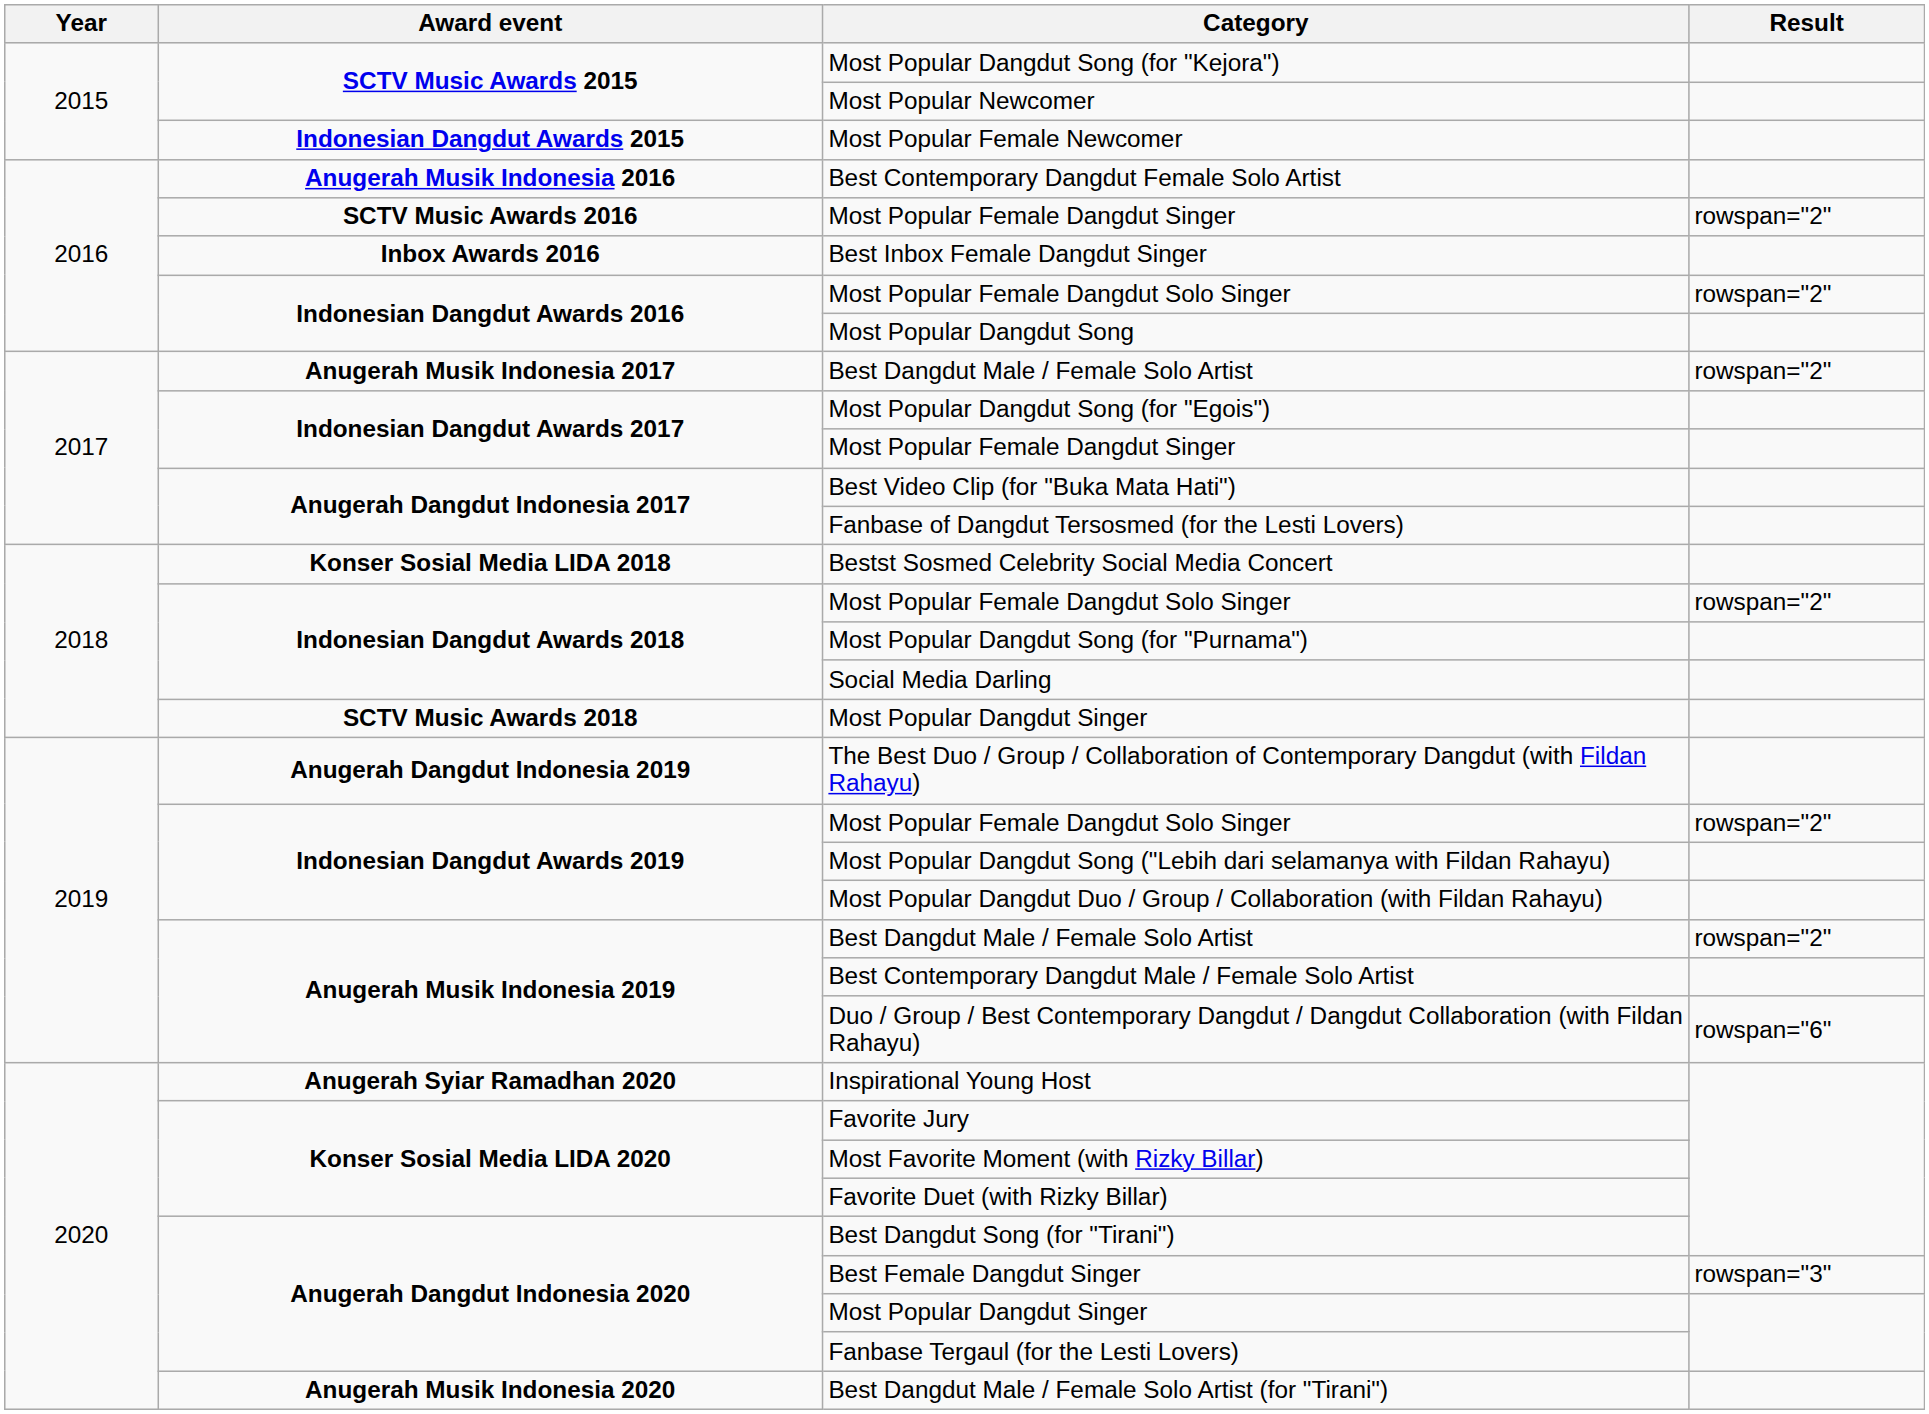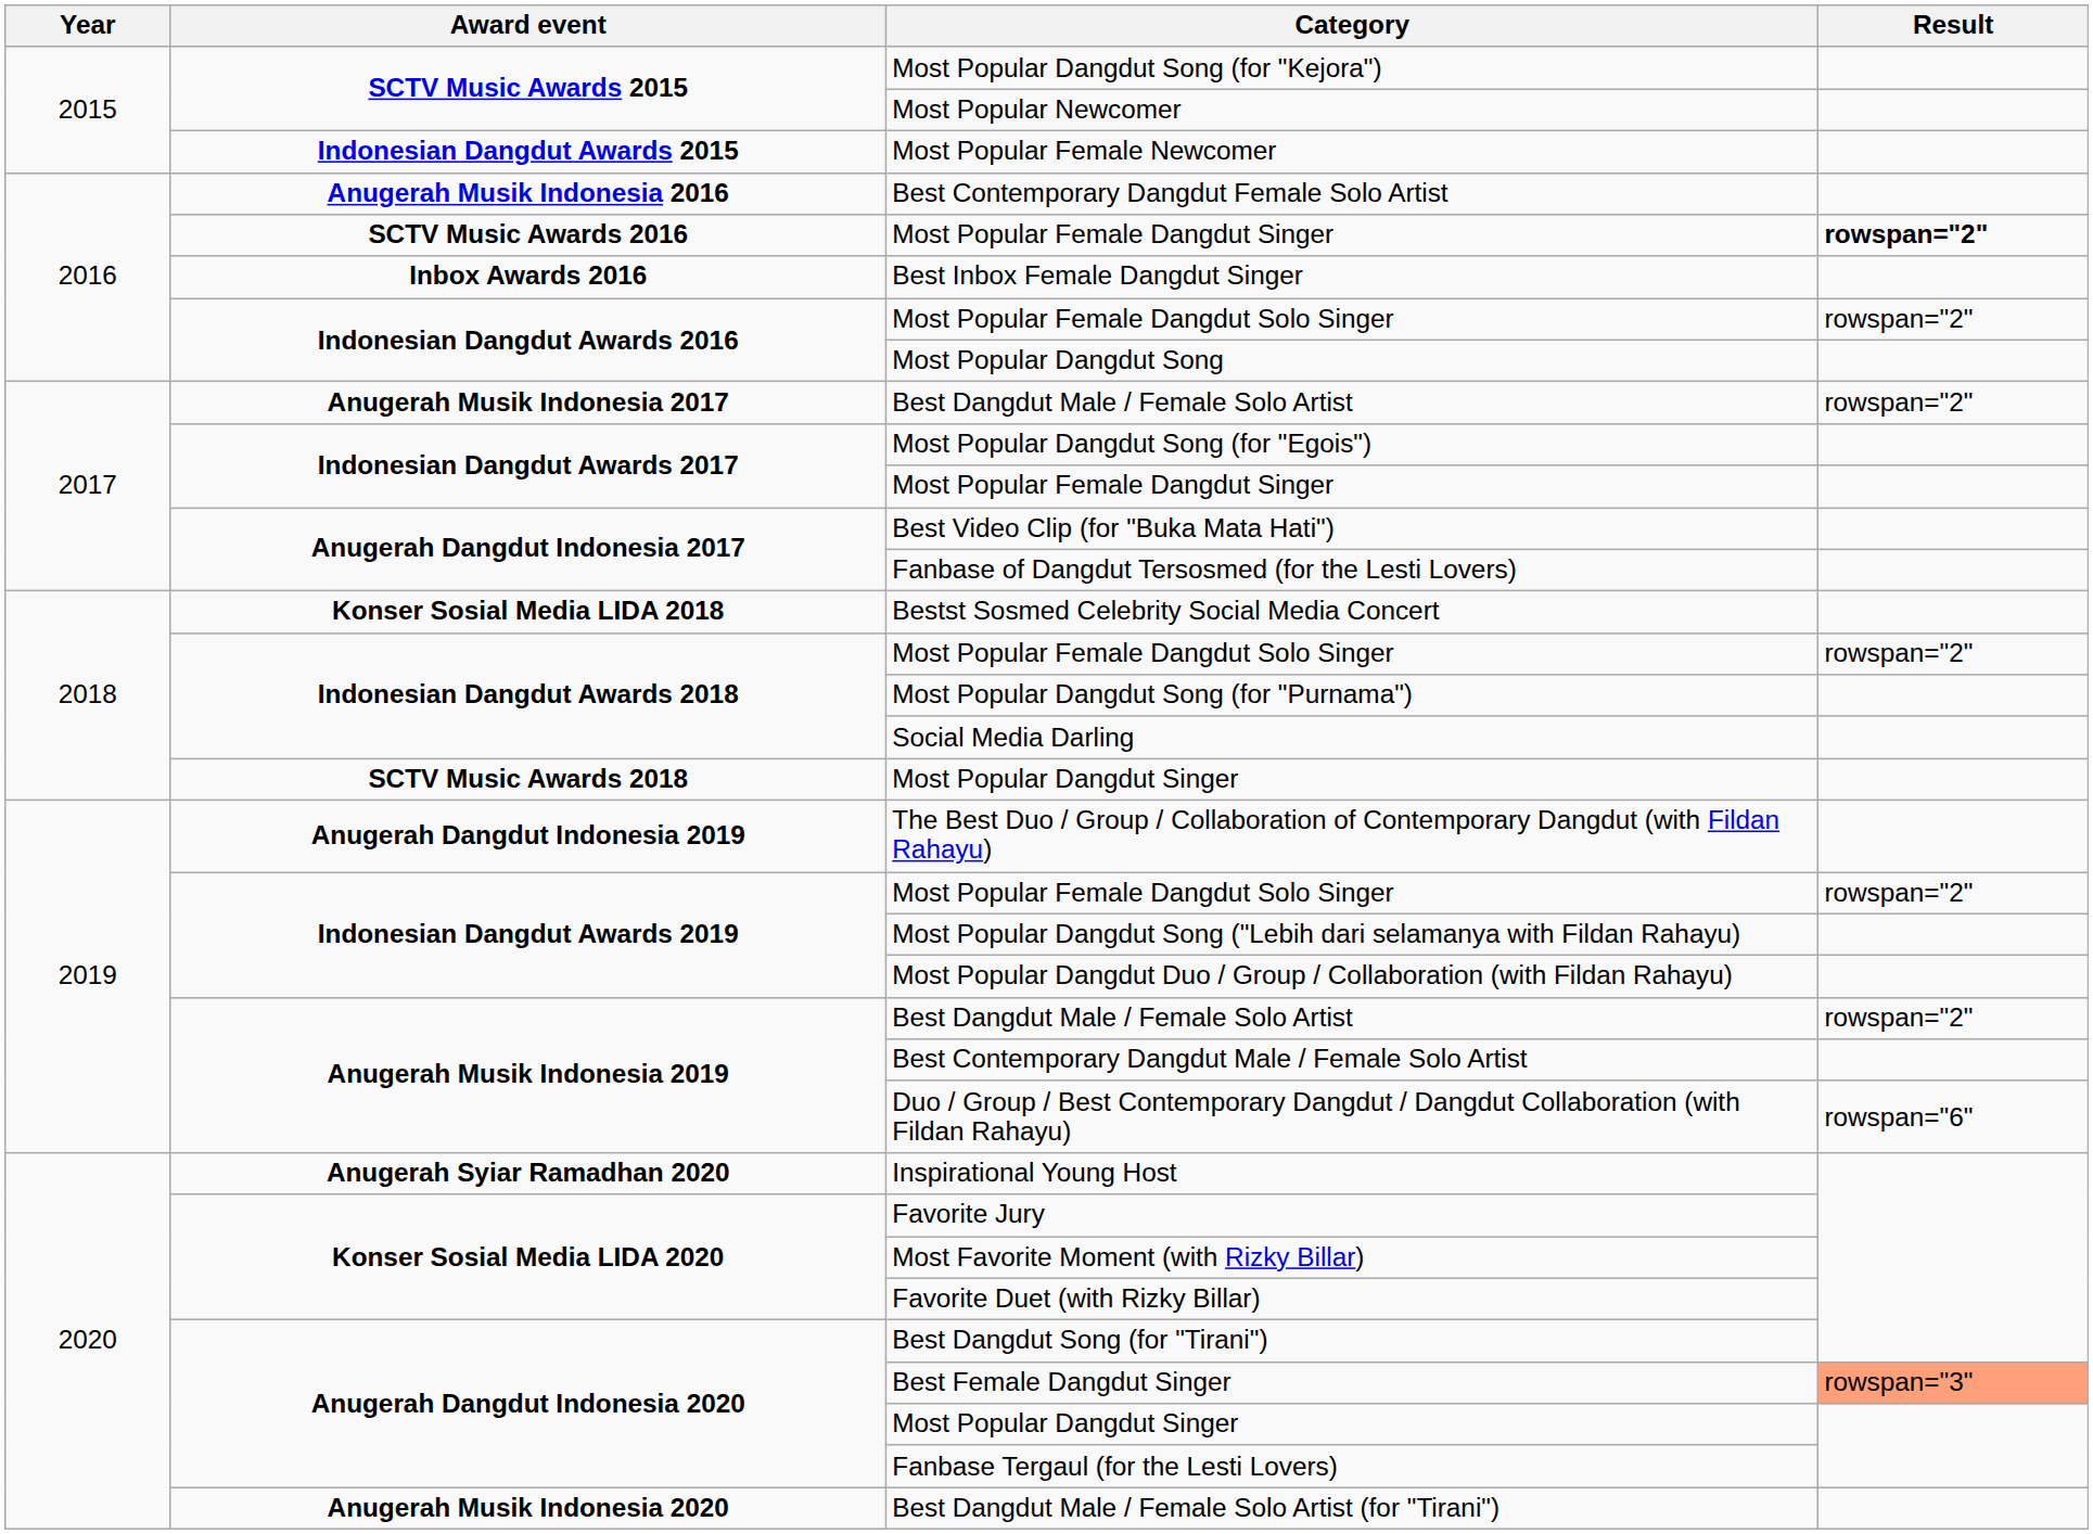SCTV Music Awards 2016 / Most Popular Female Dangdut Singer | Result: normal -> bold
Best Female Dangdut Singer | Result: no background -> lightsalmon background
